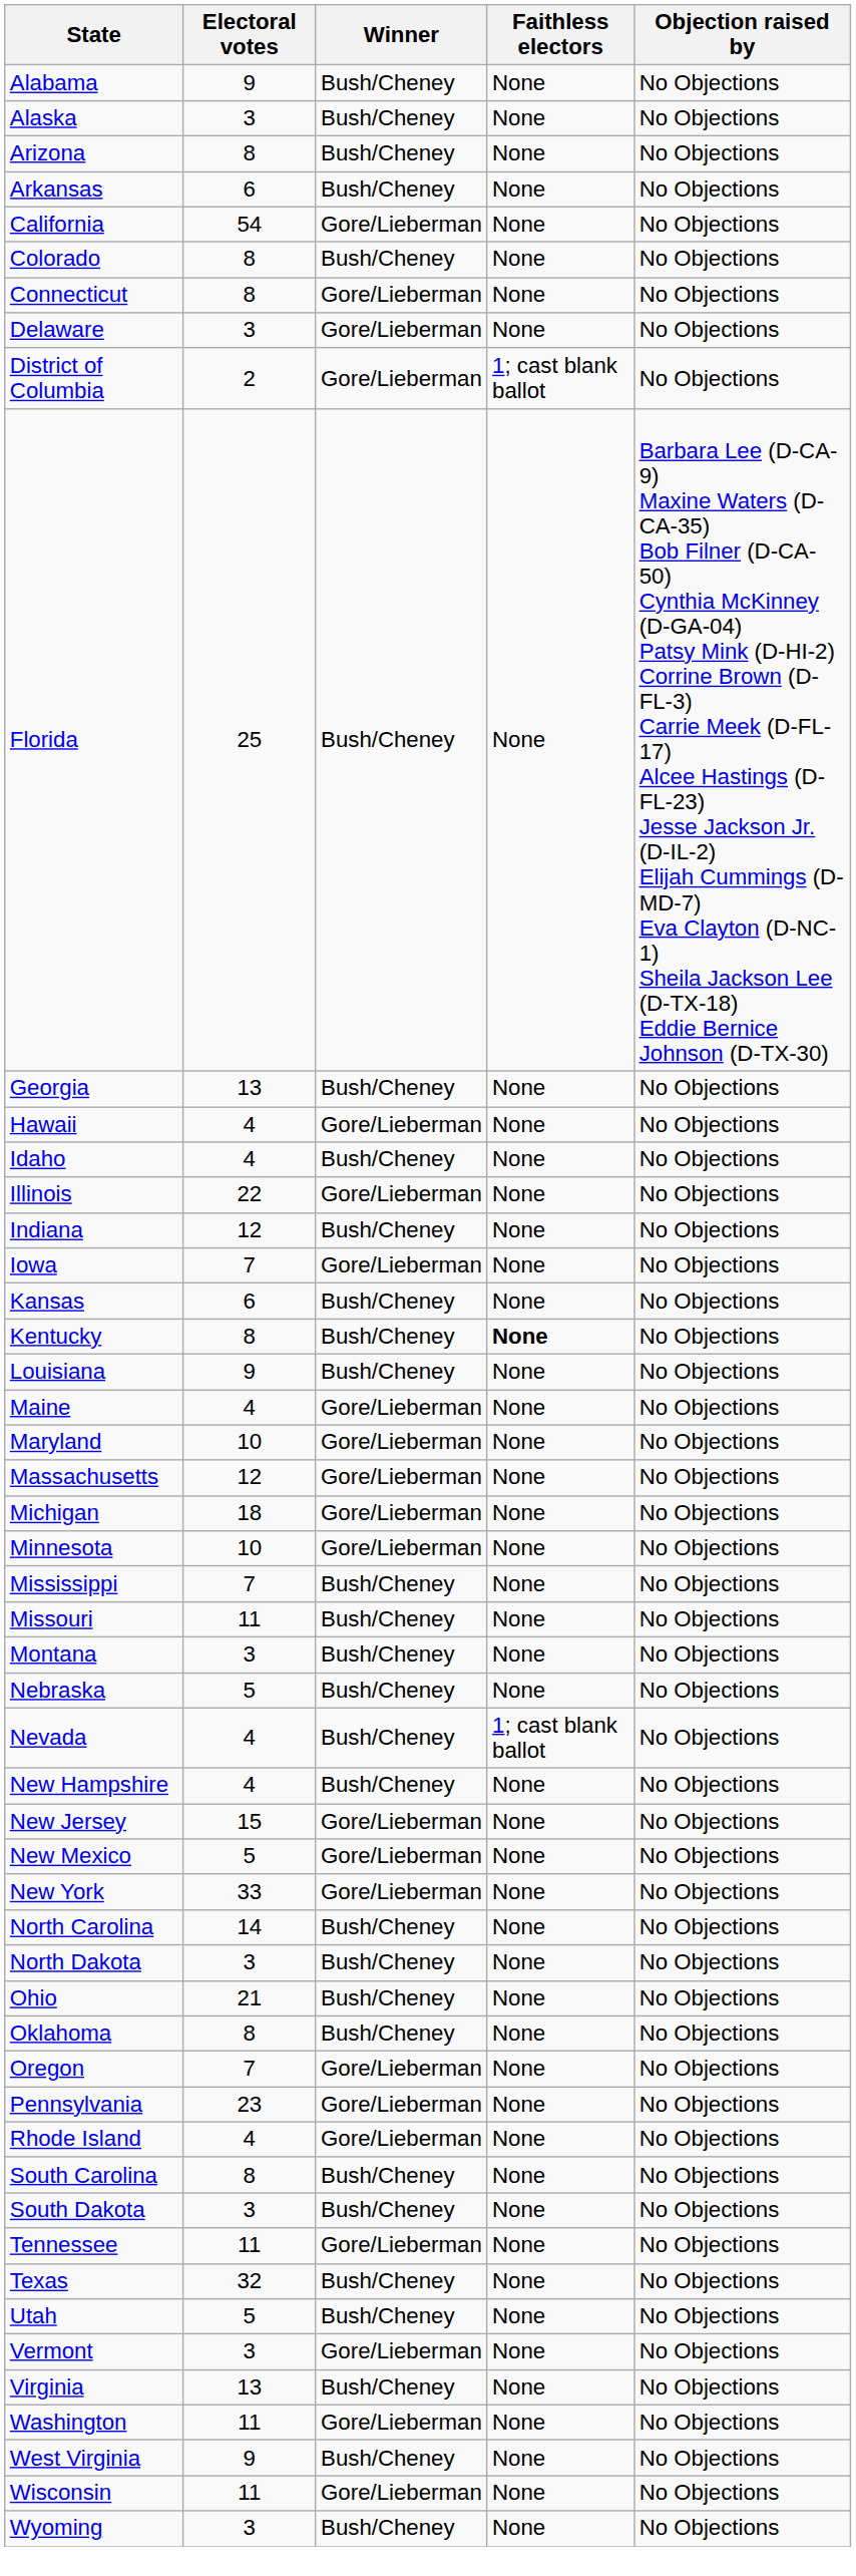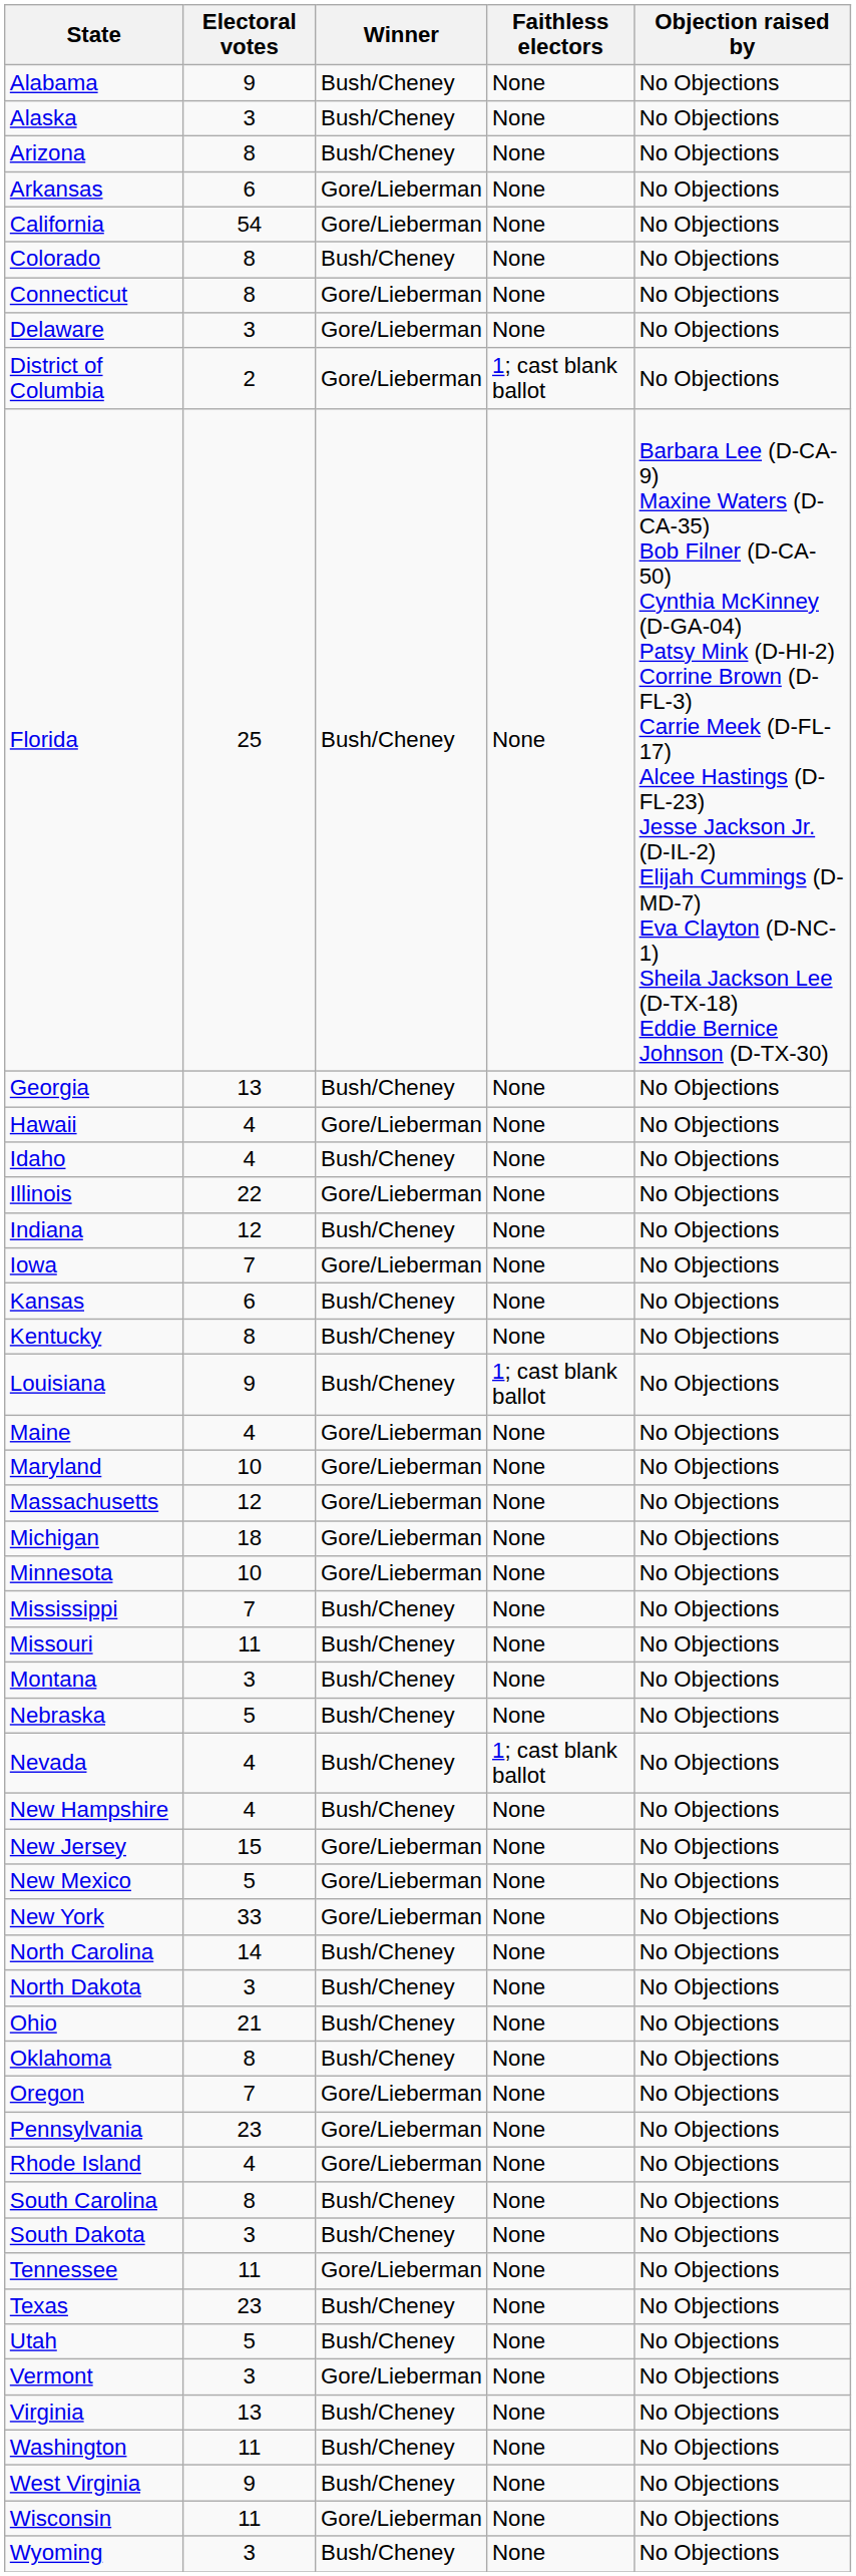Arkansas | Winner: Bush/Cheney -> Gore/Lieberman
Kentucky | Faithless electors: bold -> normal
Louisiana | Faithless electors: None -> 1; cast blank ballot
Texas | Electoral votes: 32 -> 23
Washington | Winner: Gore/Lieberman -> Bush/Cheney
